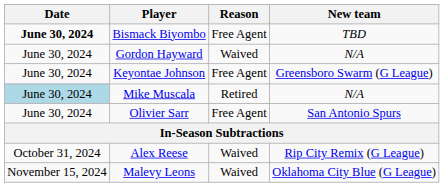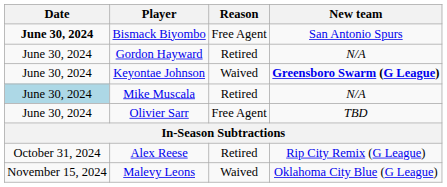Bismack Biyombo | New team: TBD -> San Antonio Spurs
Gordon Hayward | Reason: Waived -> Retired
Keyontae Johnson | Reason: Free Agent -> Waived
Keyontae Johnson | New team: normal -> bold
Olivier Sarr | New team: San Antonio Spurs -> TBD
Alex Reese | Reason: Waived -> Retired
